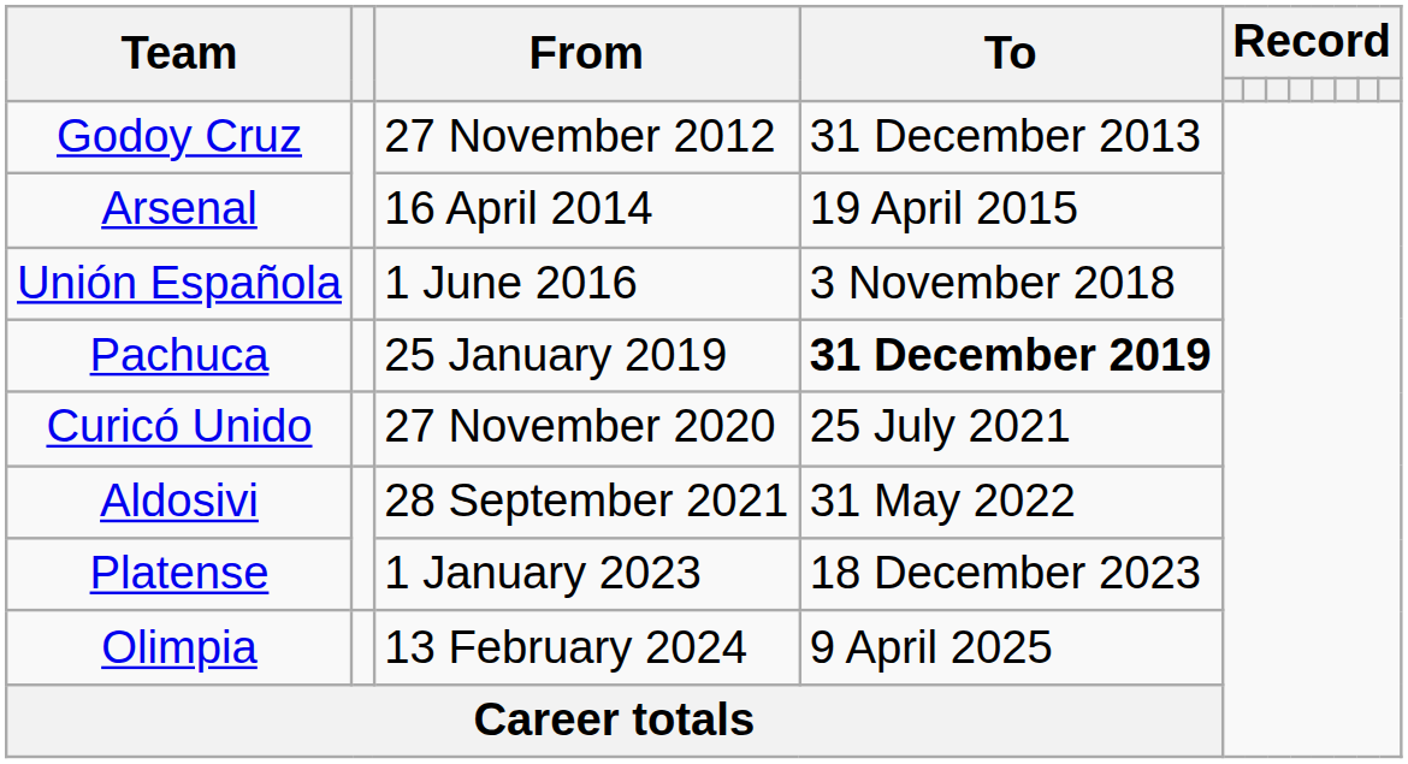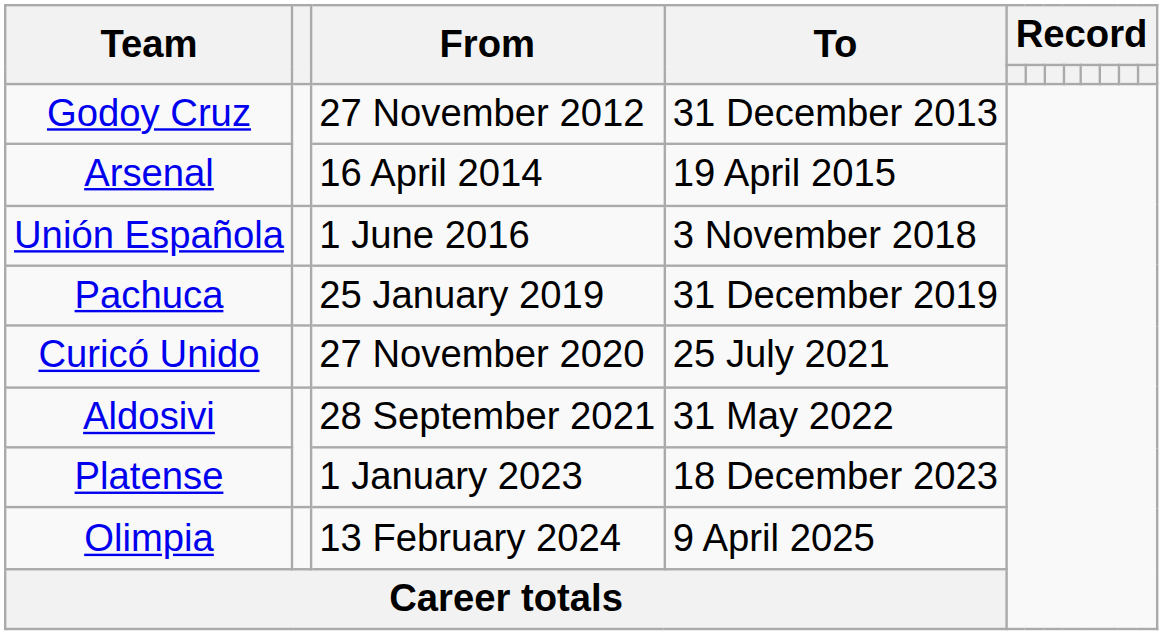Pachuca | To: bold -> normal
